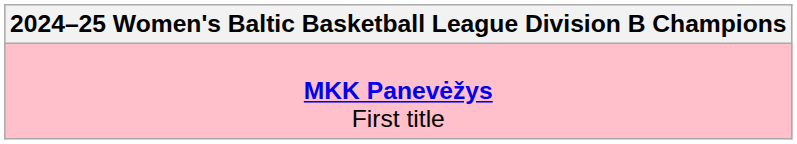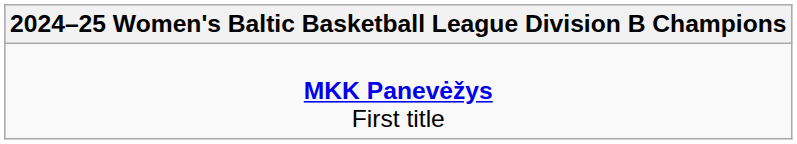row 2 | column 1: pink background -> no background
